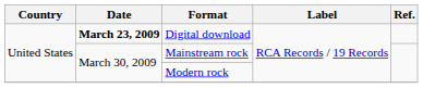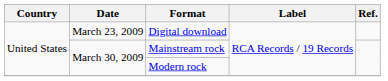Digital download | Date: bold -> normal
